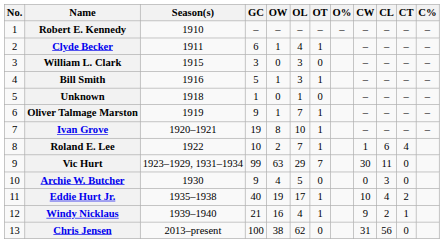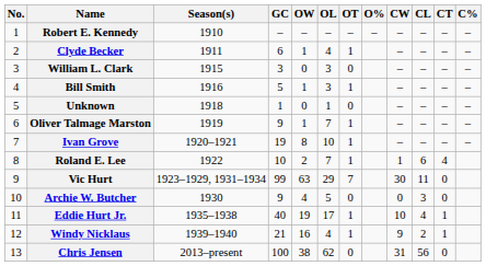Eddie Hurt Jr. | CT: 2 -> 1
